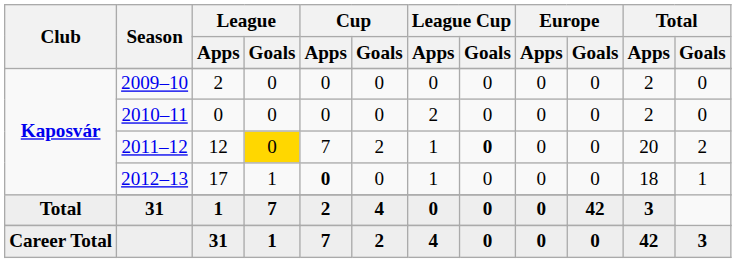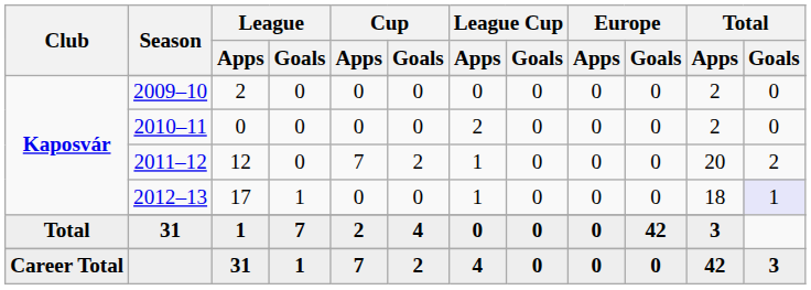12 | League / Goals: gold background -> no background
12 | League Cup / Goals: bold -> normal
17 | Cup / Apps: bold -> normal
17 | Total / Goals: no background -> lavender background
